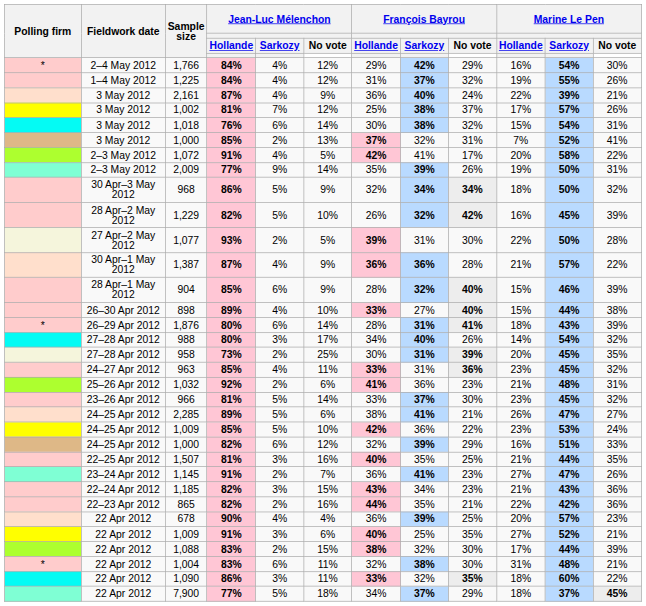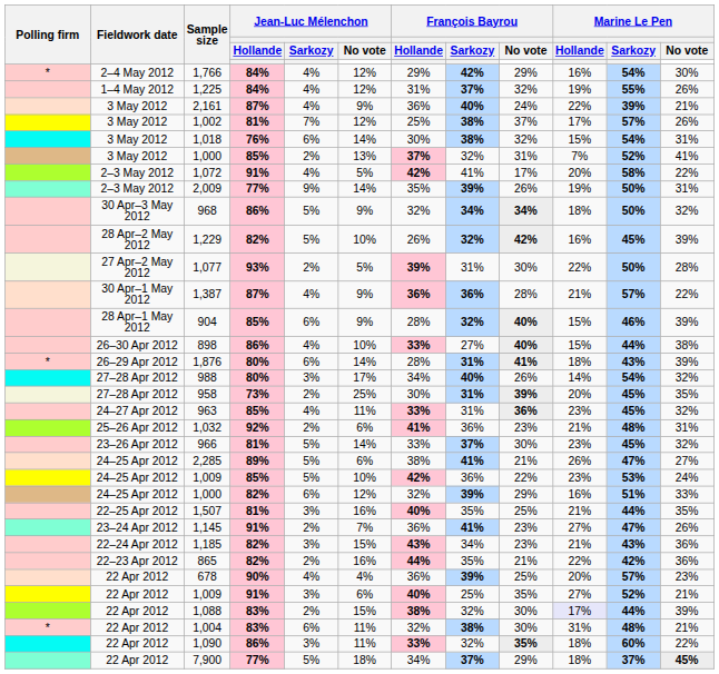898 | Jean-Luc Mélenchon / Hollande: 89% -> 86%
1,088 | Marine Le Pen / Hollande: no background -> lavender background
